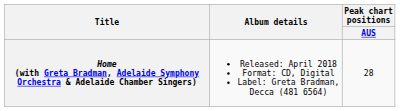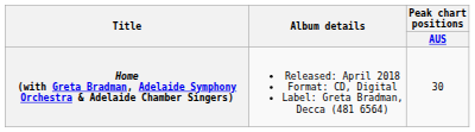row 3 | Peak chart positions / AUS: 28 -> 30
